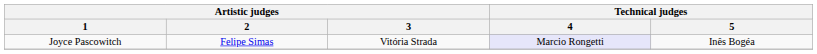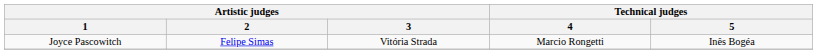Joyce Pascowitch | Technical judges / 4: lavender background -> no background
